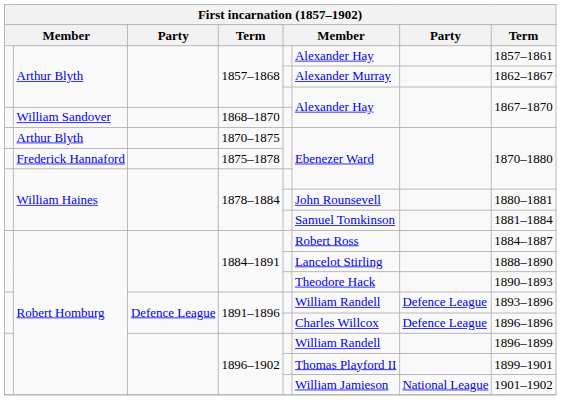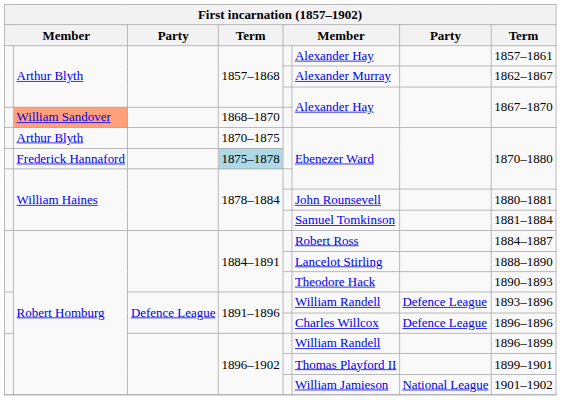1868–1870 | column 2: no background -> lightsalmon background
1875–1878 | column 4: no background -> lightblue background
